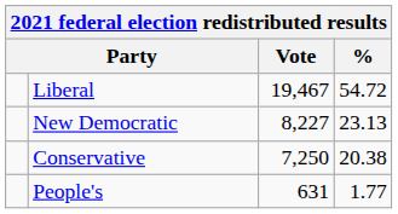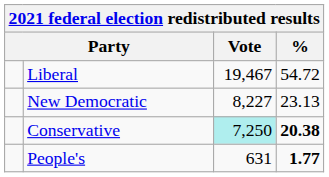Conservative | Vote: no background -> paleturquoise background
Conservative | %: normal -> bold
People's | %: normal -> bold
